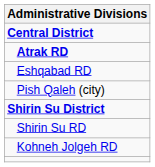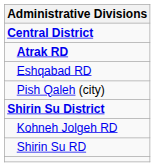row 7 | column 1: Shirin Su RD -> Kohneh Jolgeh RD
row 8 | column 1: Kohneh Jolgeh RD -> Shirin Su RD
